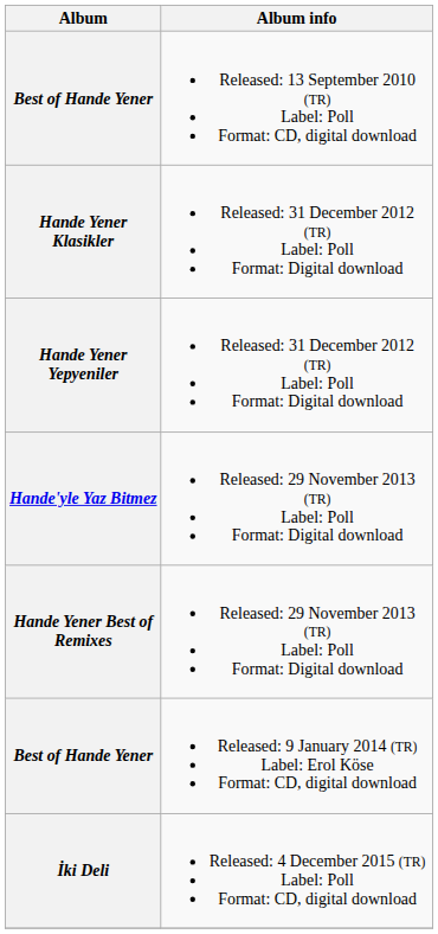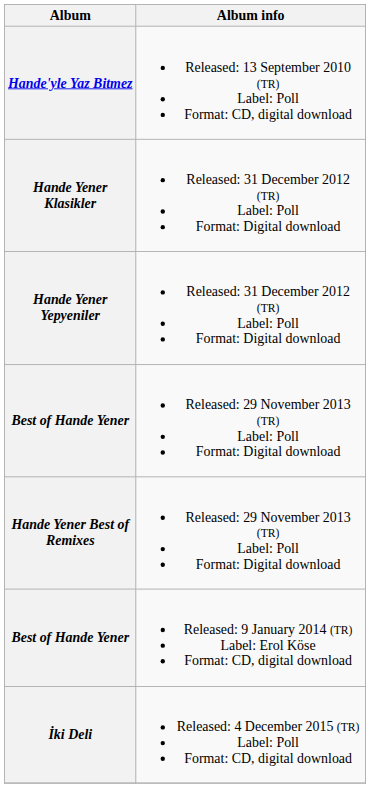row 2 | Album: Best of Hande Yener -> Hande'yle Yaz Bitmez
row 5 | Album: Hande'yle Yaz Bitmez -> Best of Hande Yener
